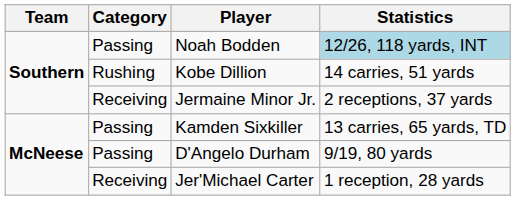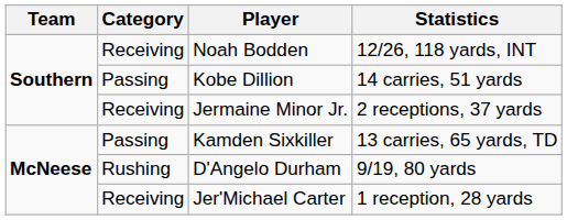Noah Bodden | Category: Passing -> Receiving
Noah Bodden | Statistics: lightblue background -> no background
Kobe Dillion | Category: Rushing -> Passing
D'Angelo Durham | Category: Passing -> Rushing
